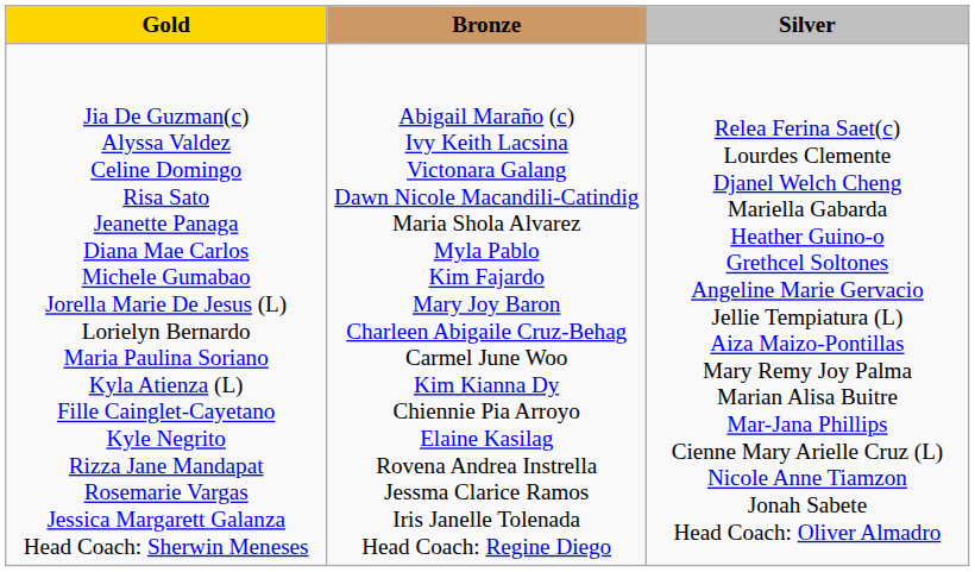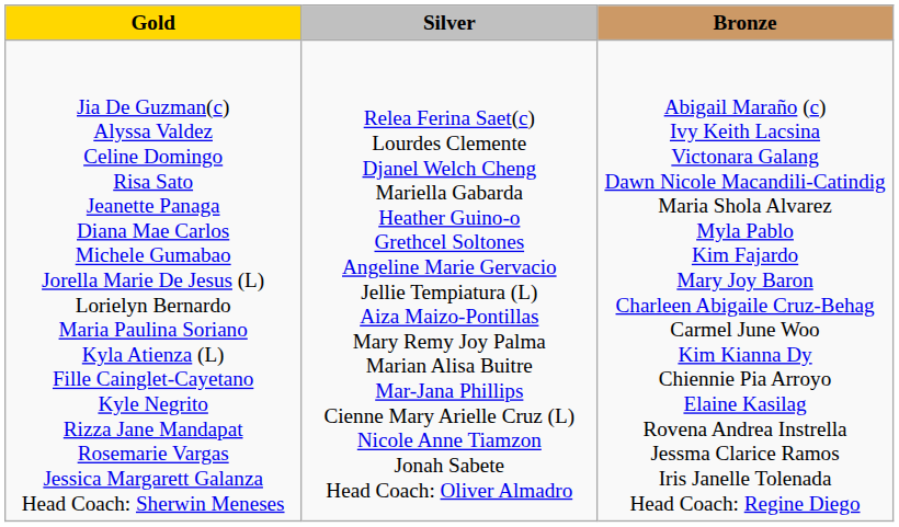columns swapped: Silver <-> Bronze
